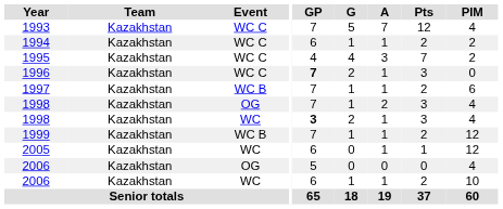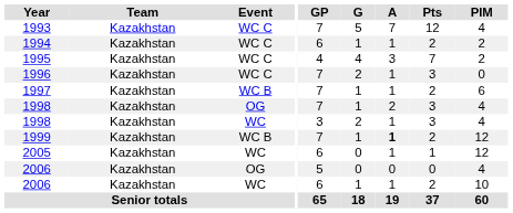1996 | GP: bold -> normal
1998 / WC | GP: bold -> normal
1999 | A: normal -> bold
